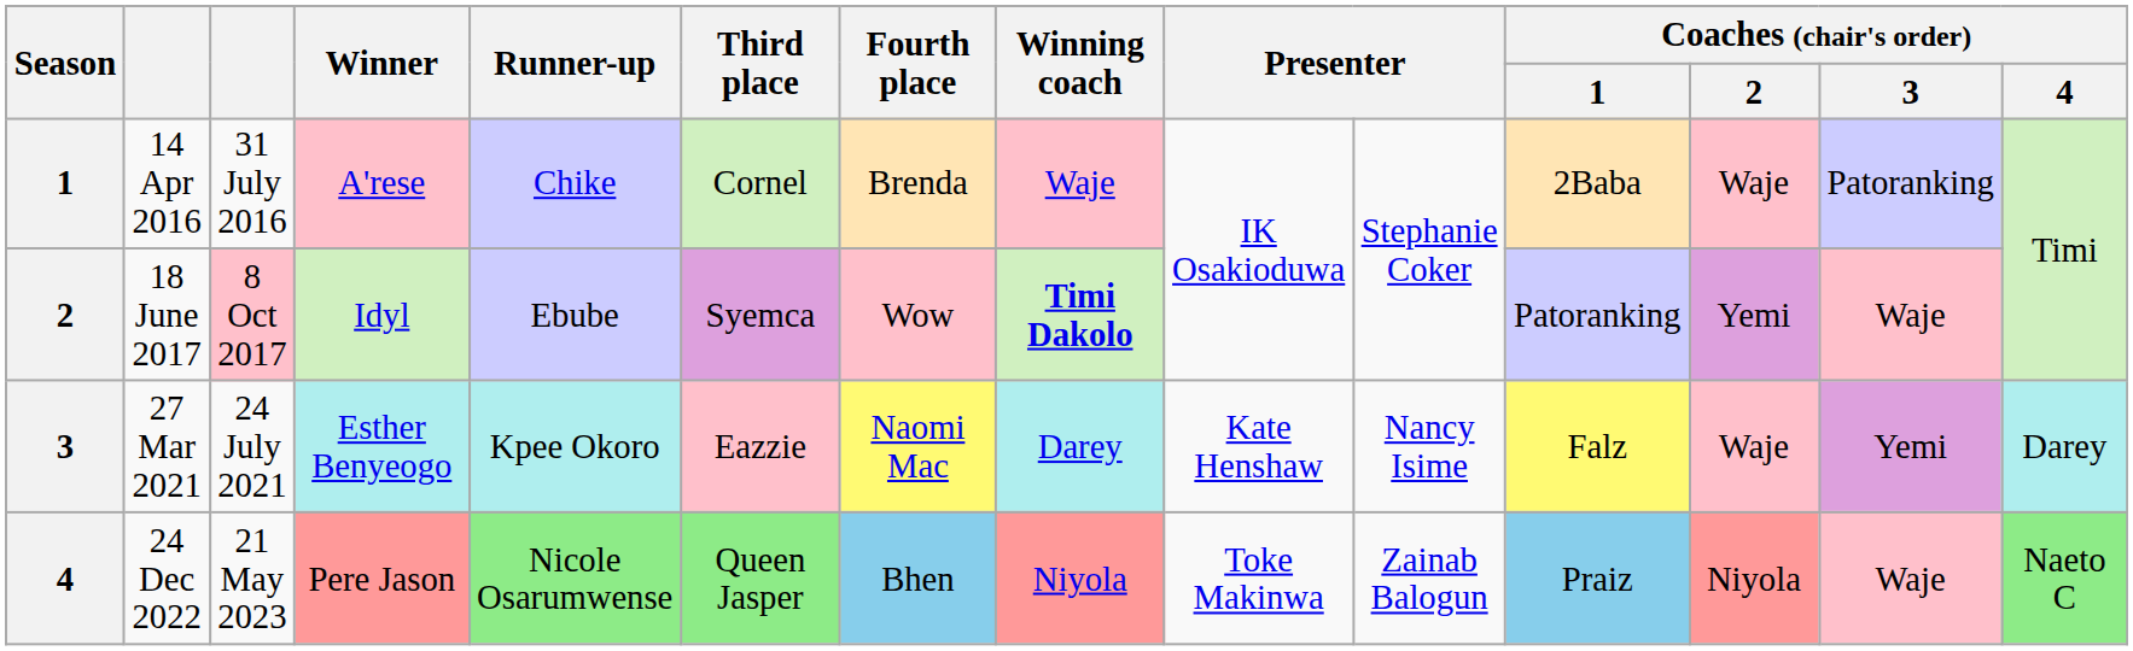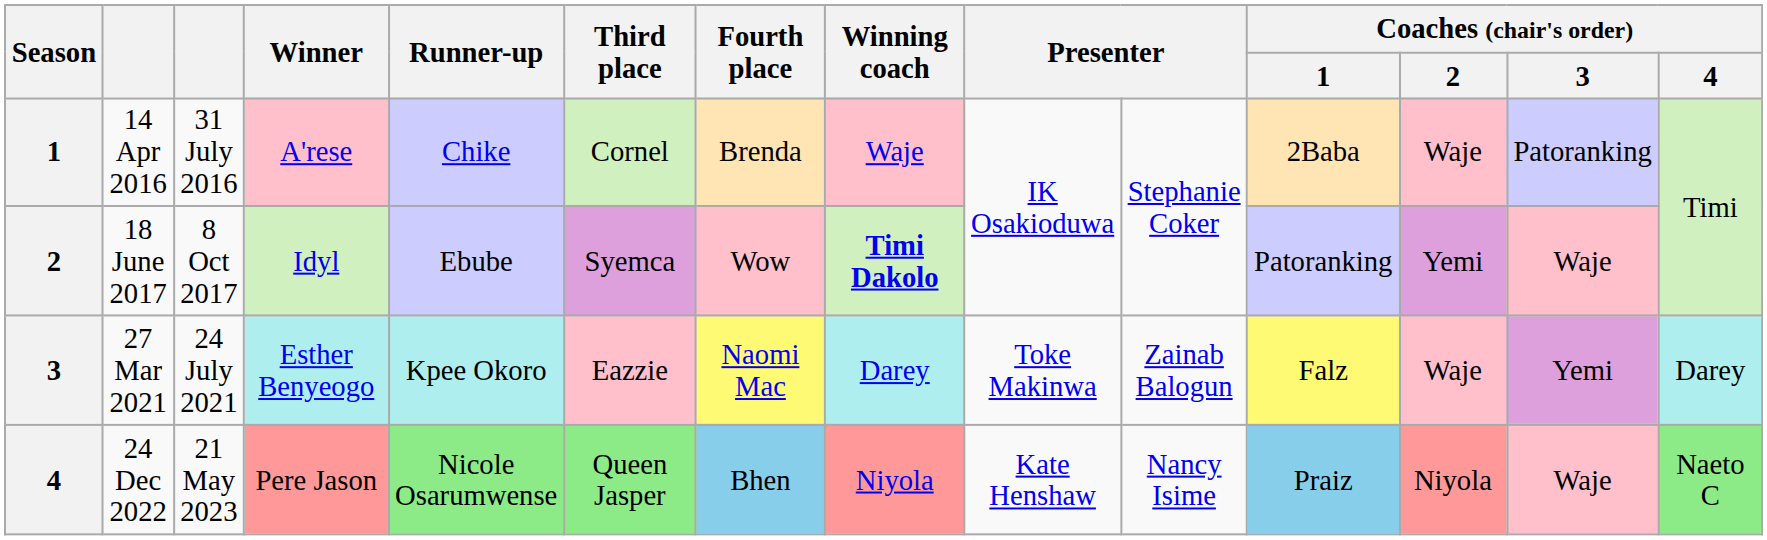18 June 2017 | column 3: pink background -> no background
27 Mar 2021 | column 9: Kate Henshaw -> Toke Makinwa
27 Mar 2021 | column 10: Nancy Isime -> Zainab Balogun
24 Dec 2022 | column 9: Toke Makinwa -> Kate Henshaw
24 Dec 2022 | column 10: Zainab Balogun -> Nancy Isime
